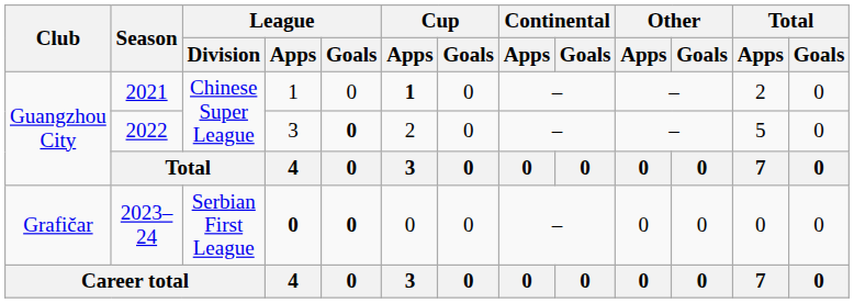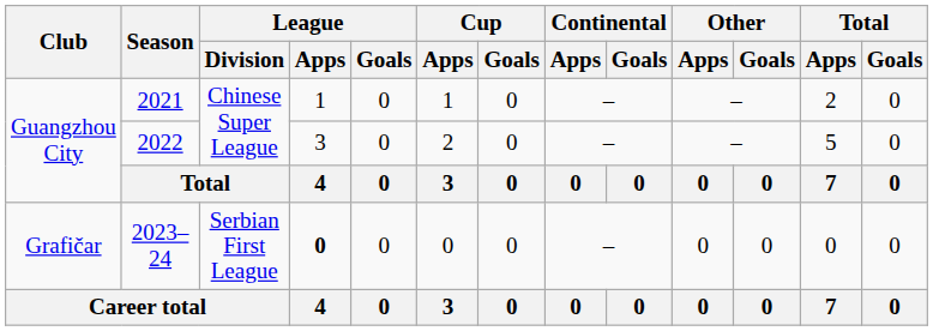2021 | Cup / Apps: bold -> normal
2022 | League / Goals: bold -> normal
2023–24 | League / Goals: bold -> normal
